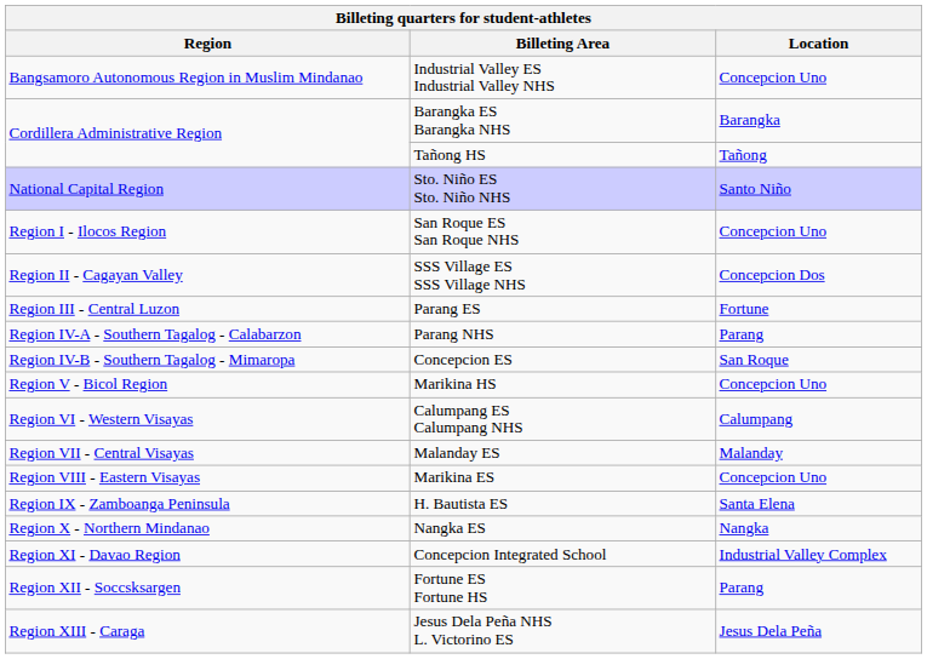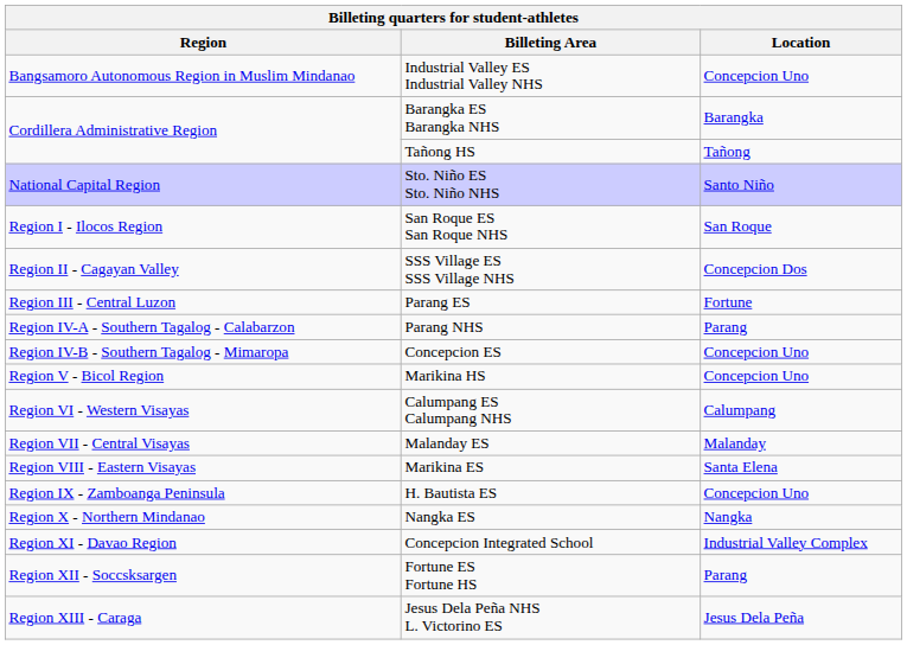San Roque ES San Roque NHS | Location: Concepcion Uno -> San Roque
Concepcion ES | Location: San Roque -> Concepcion Uno
Marikina ES | Location: Concepcion Uno -> Santa Elena
H. Bautista ES | Location: Santa Elena -> Concepcion Uno
